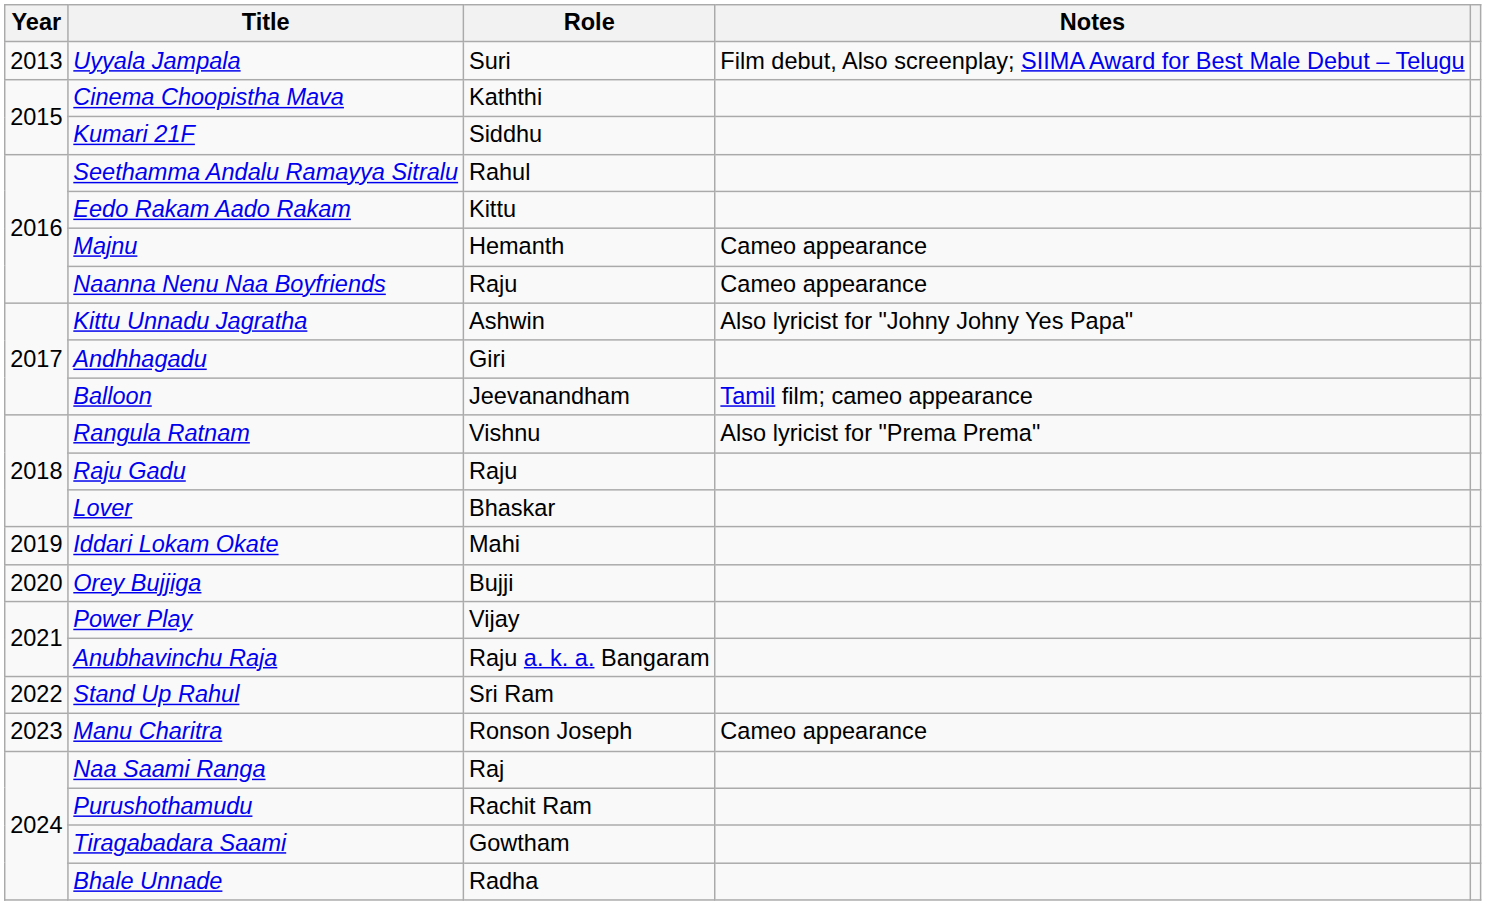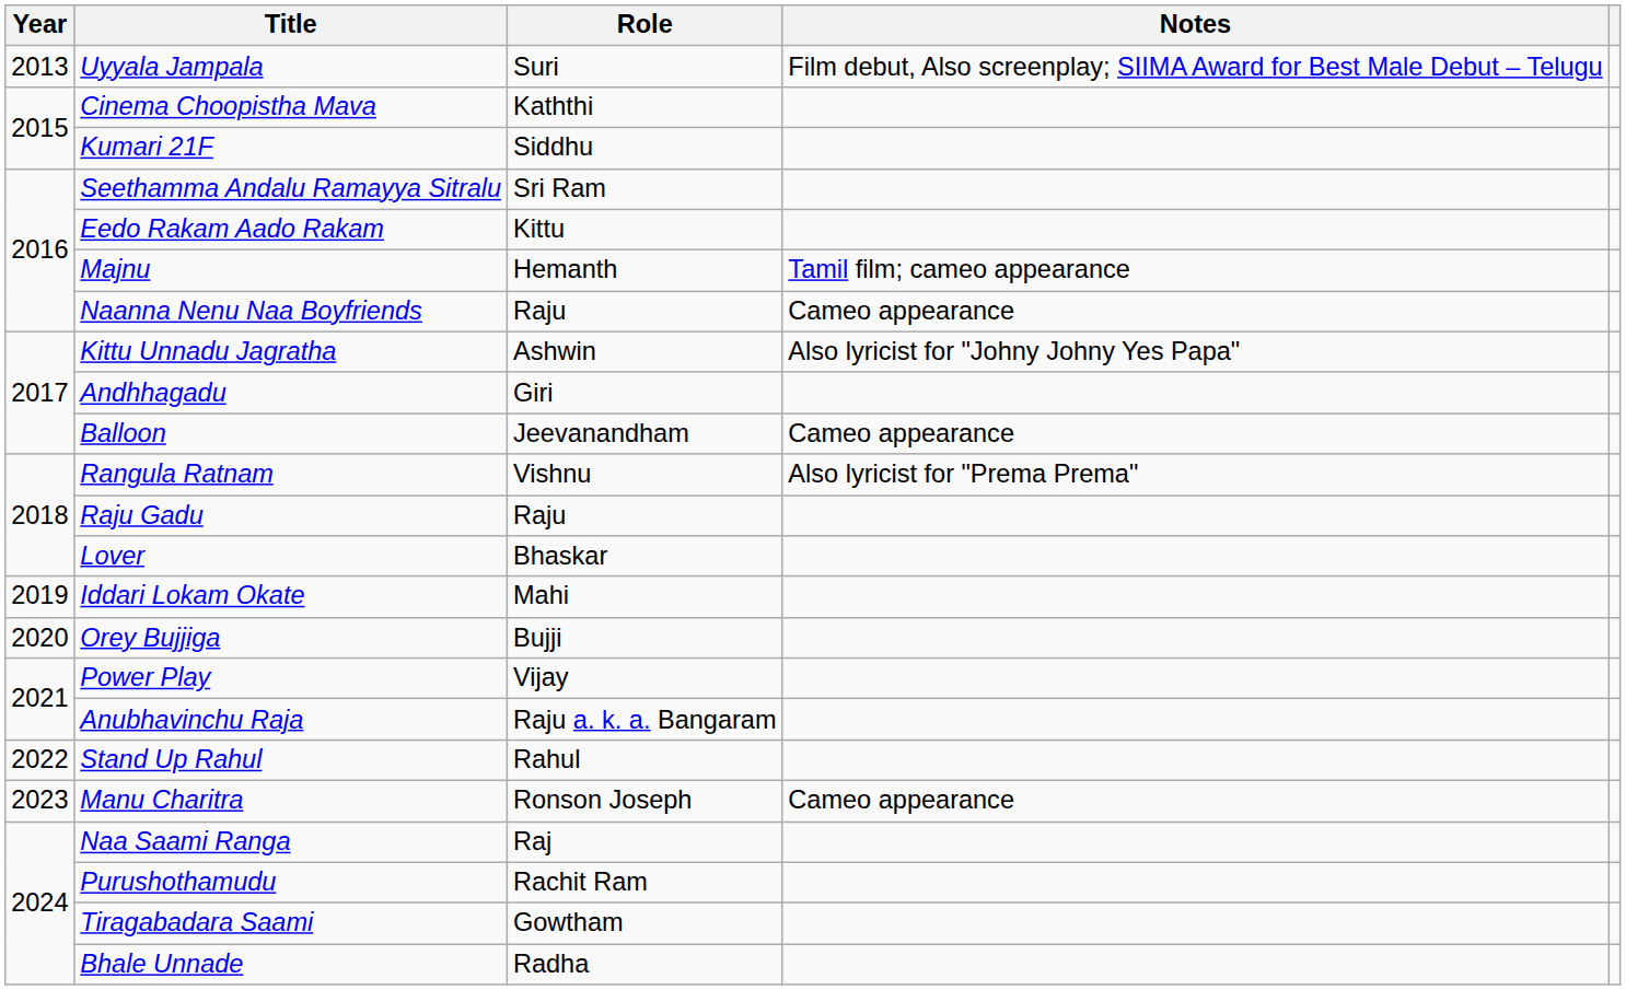Seethamma Andalu Ramayya Sitralu | Role: Rahul -> Sri Ram
Majnu | Notes: Cameo appearance -> Tamil film; cameo appearance
Balloon | Notes: Tamil film; cameo appearance -> Cameo appearance
Stand Up Rahul | Role: Sri Ram -> Rahul
